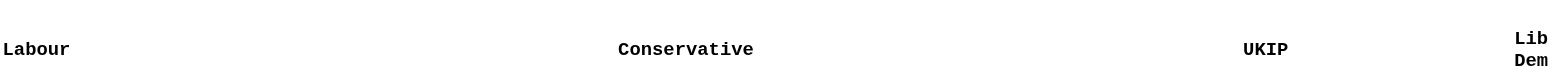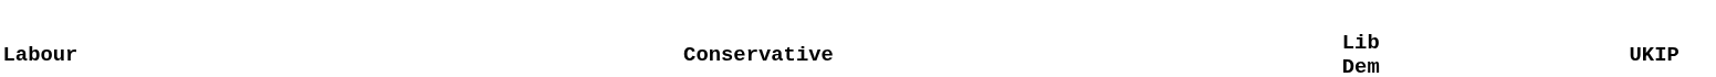columns swapped: 12 <-> 3
